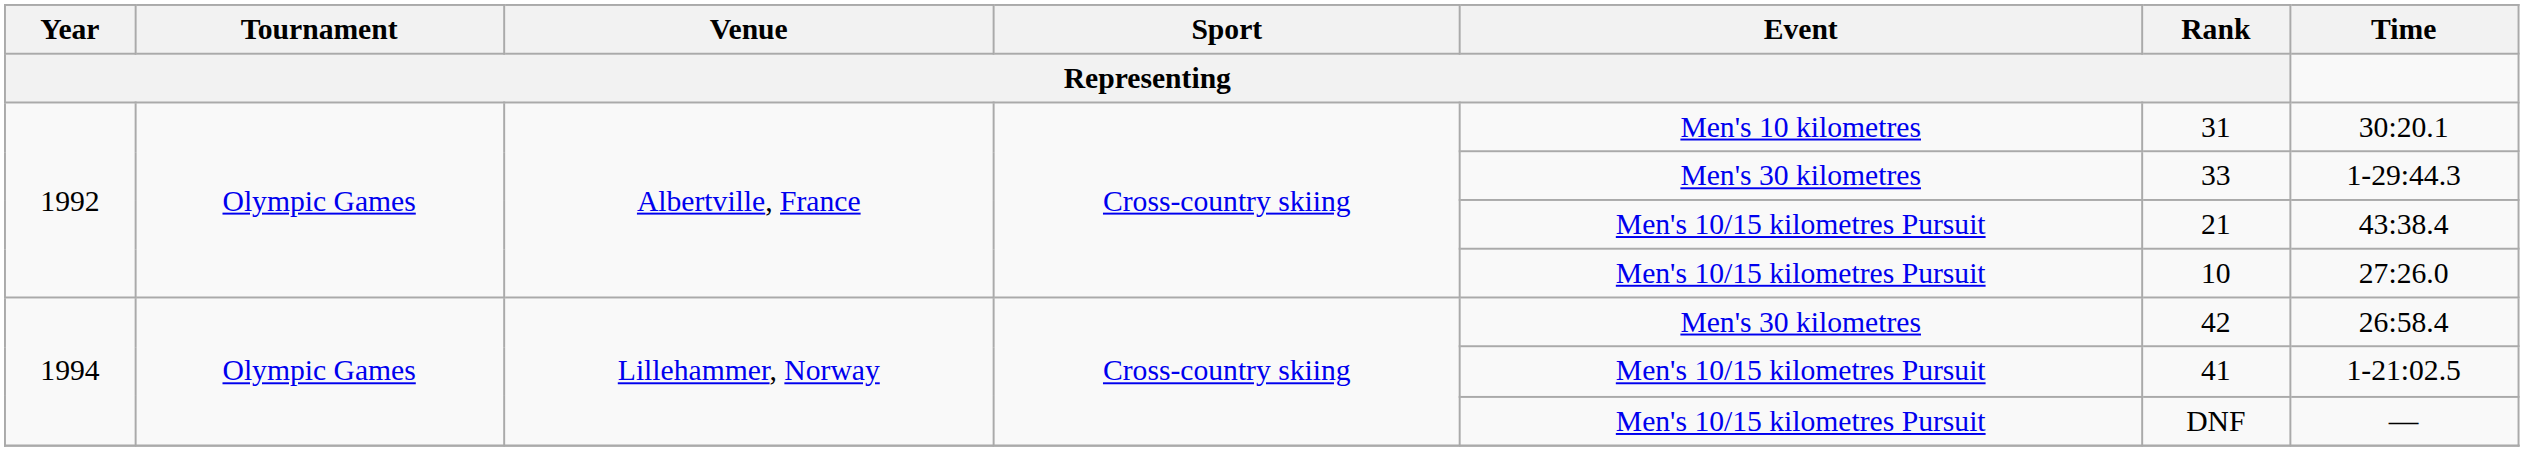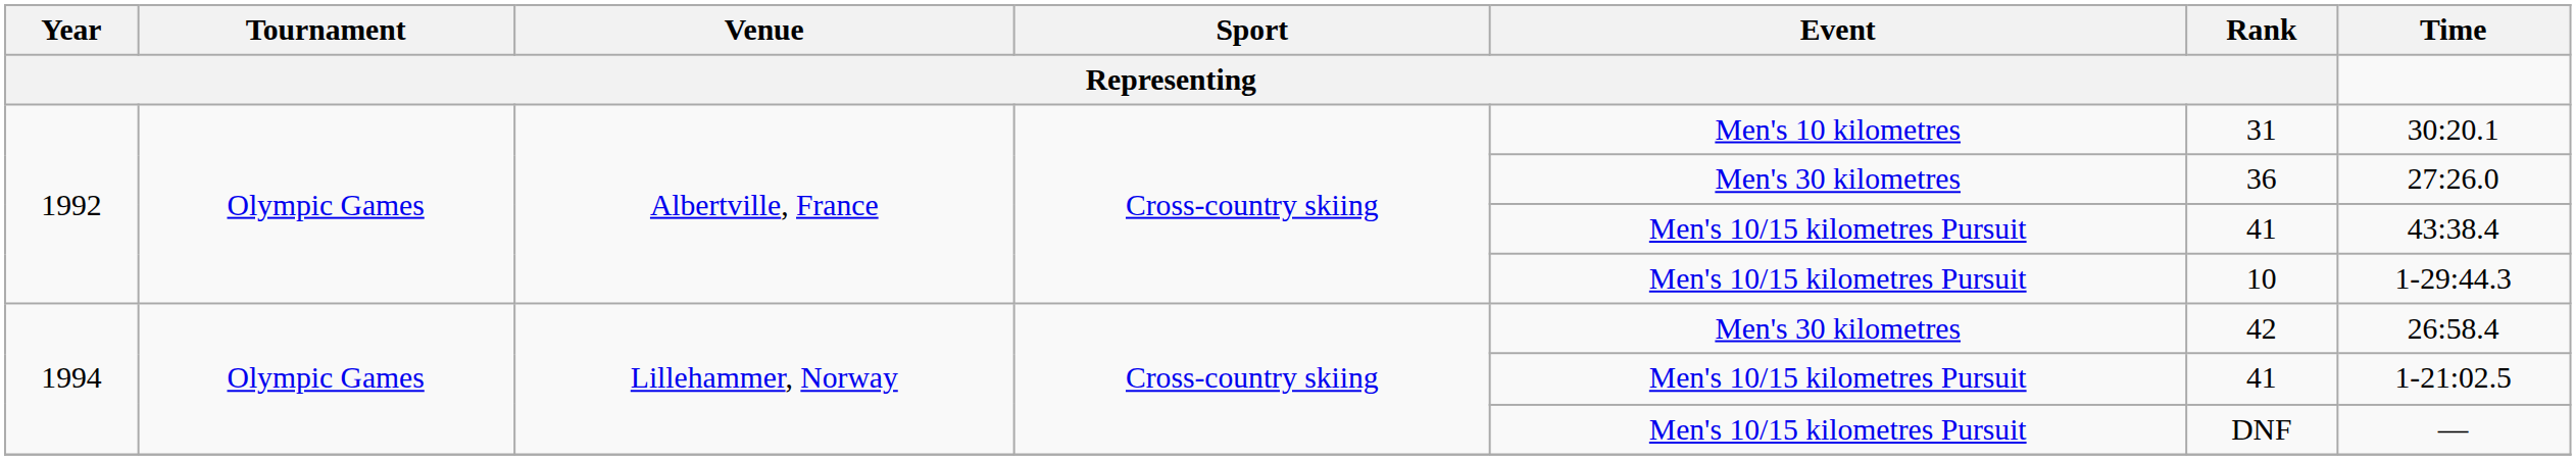row 4 | Rank / Representing: 33 -> 36
row 4 | Time: 1-29:44.3 -> 27:26.0
row 5 | Rank / Representing: 21 -> 41
row 6 | Time: 27:26.0 -> 1-29:44.3
